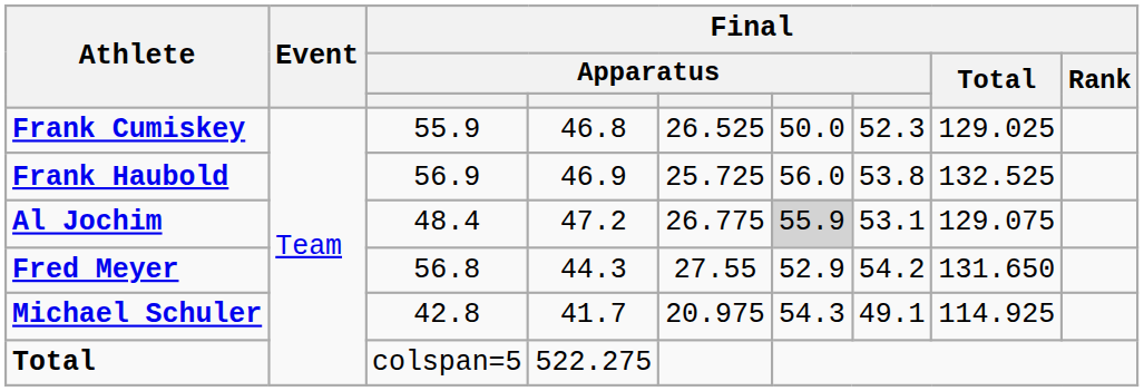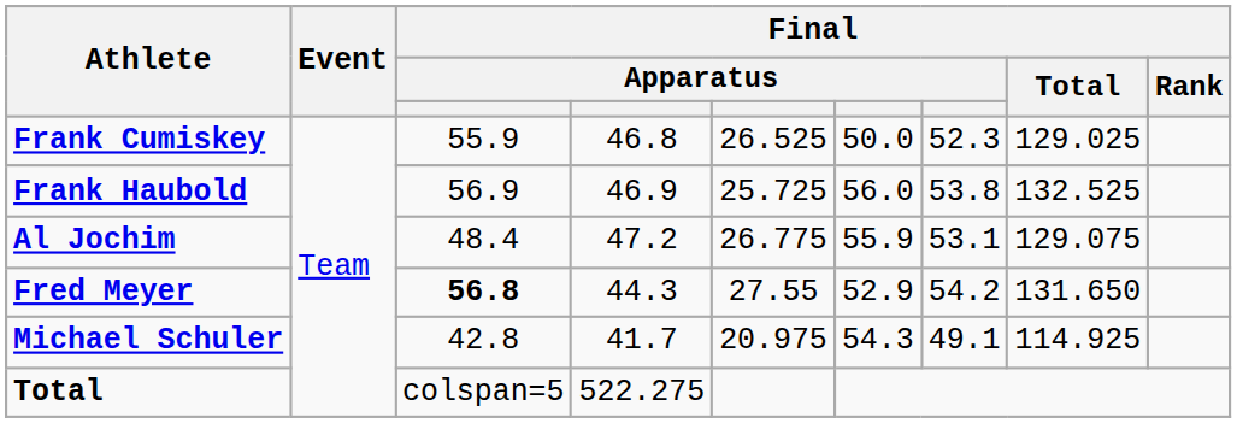Al Jochim | column 6: lightgrey background -> no background
Fred Meyer | column 3: normal -> bold
